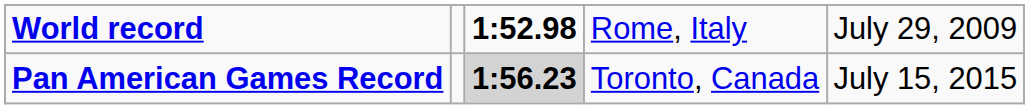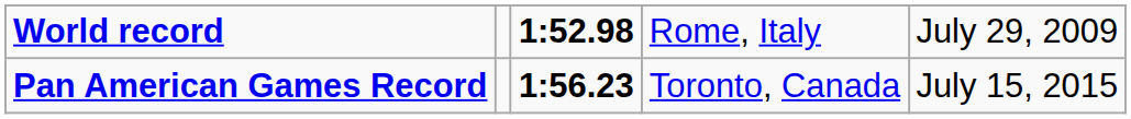Pan American Games Record | column 3: lightgrey background -> no background
